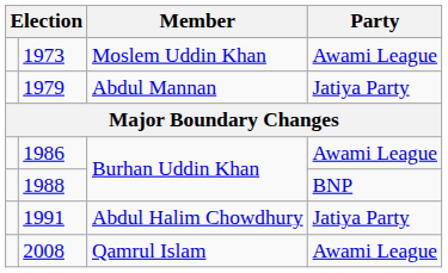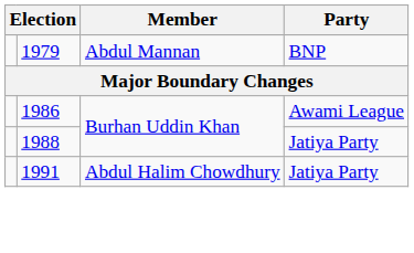- row: 1973 | Moslem Uddin Khan | Awami League
1979 | Party: Jatiya Party -> BNP
1988 | Party: BNP -> Jatiya Party
- row: 2008 | Qamrul Islam | Awami League
